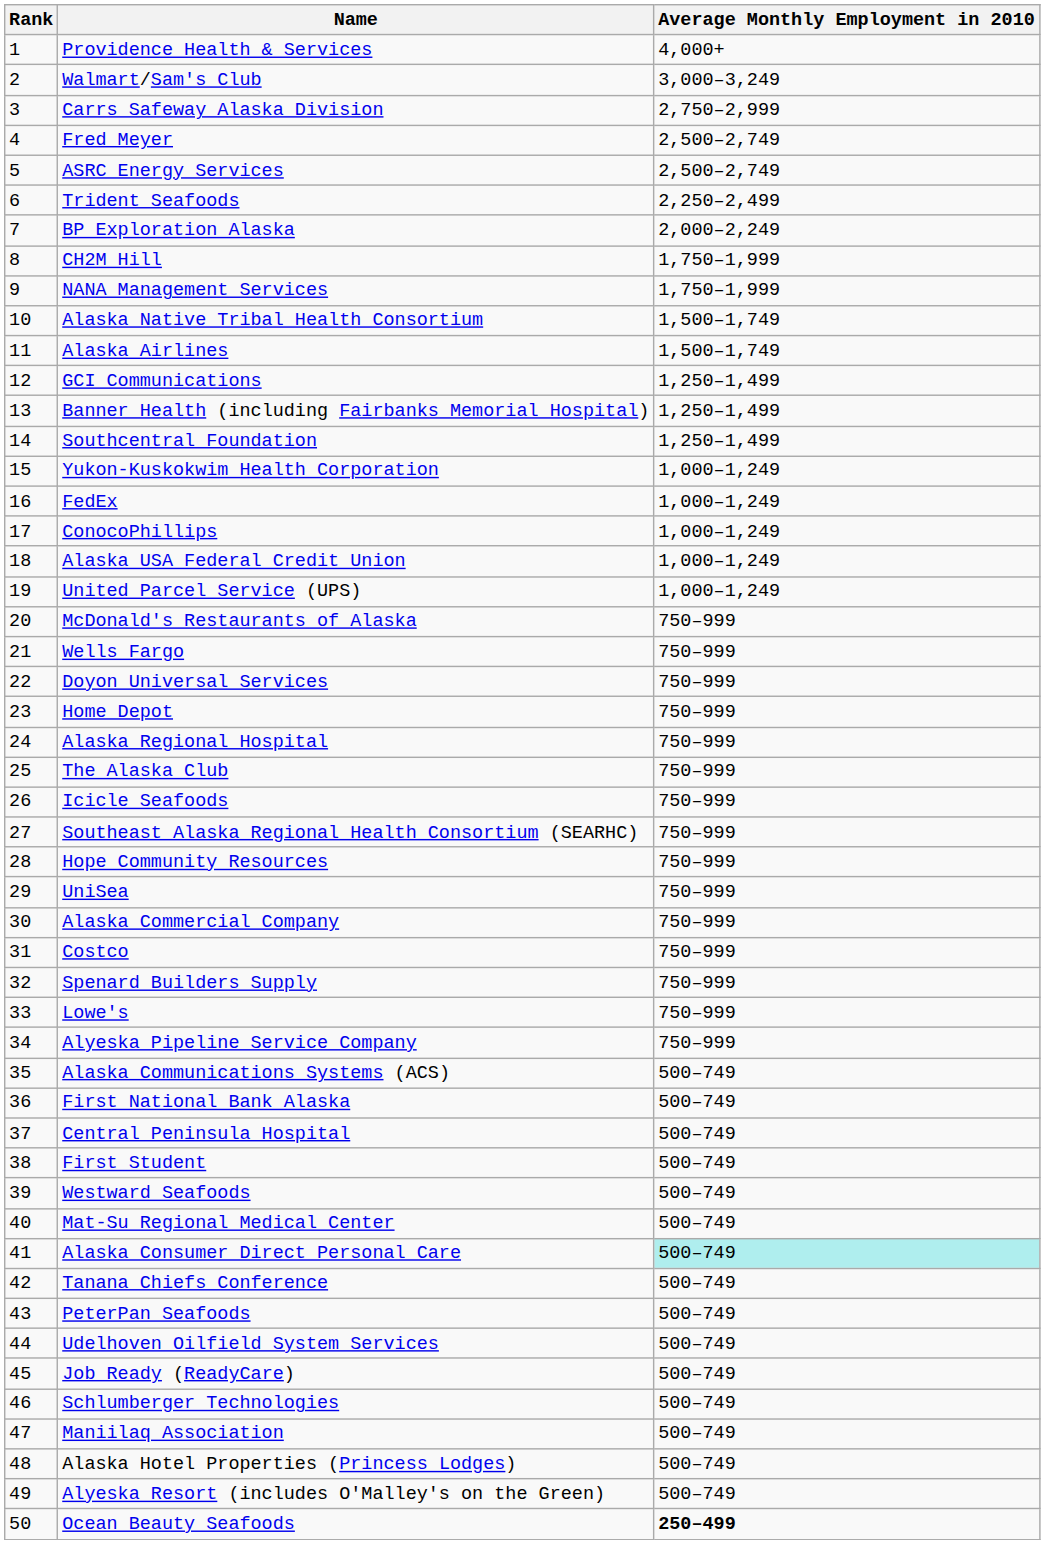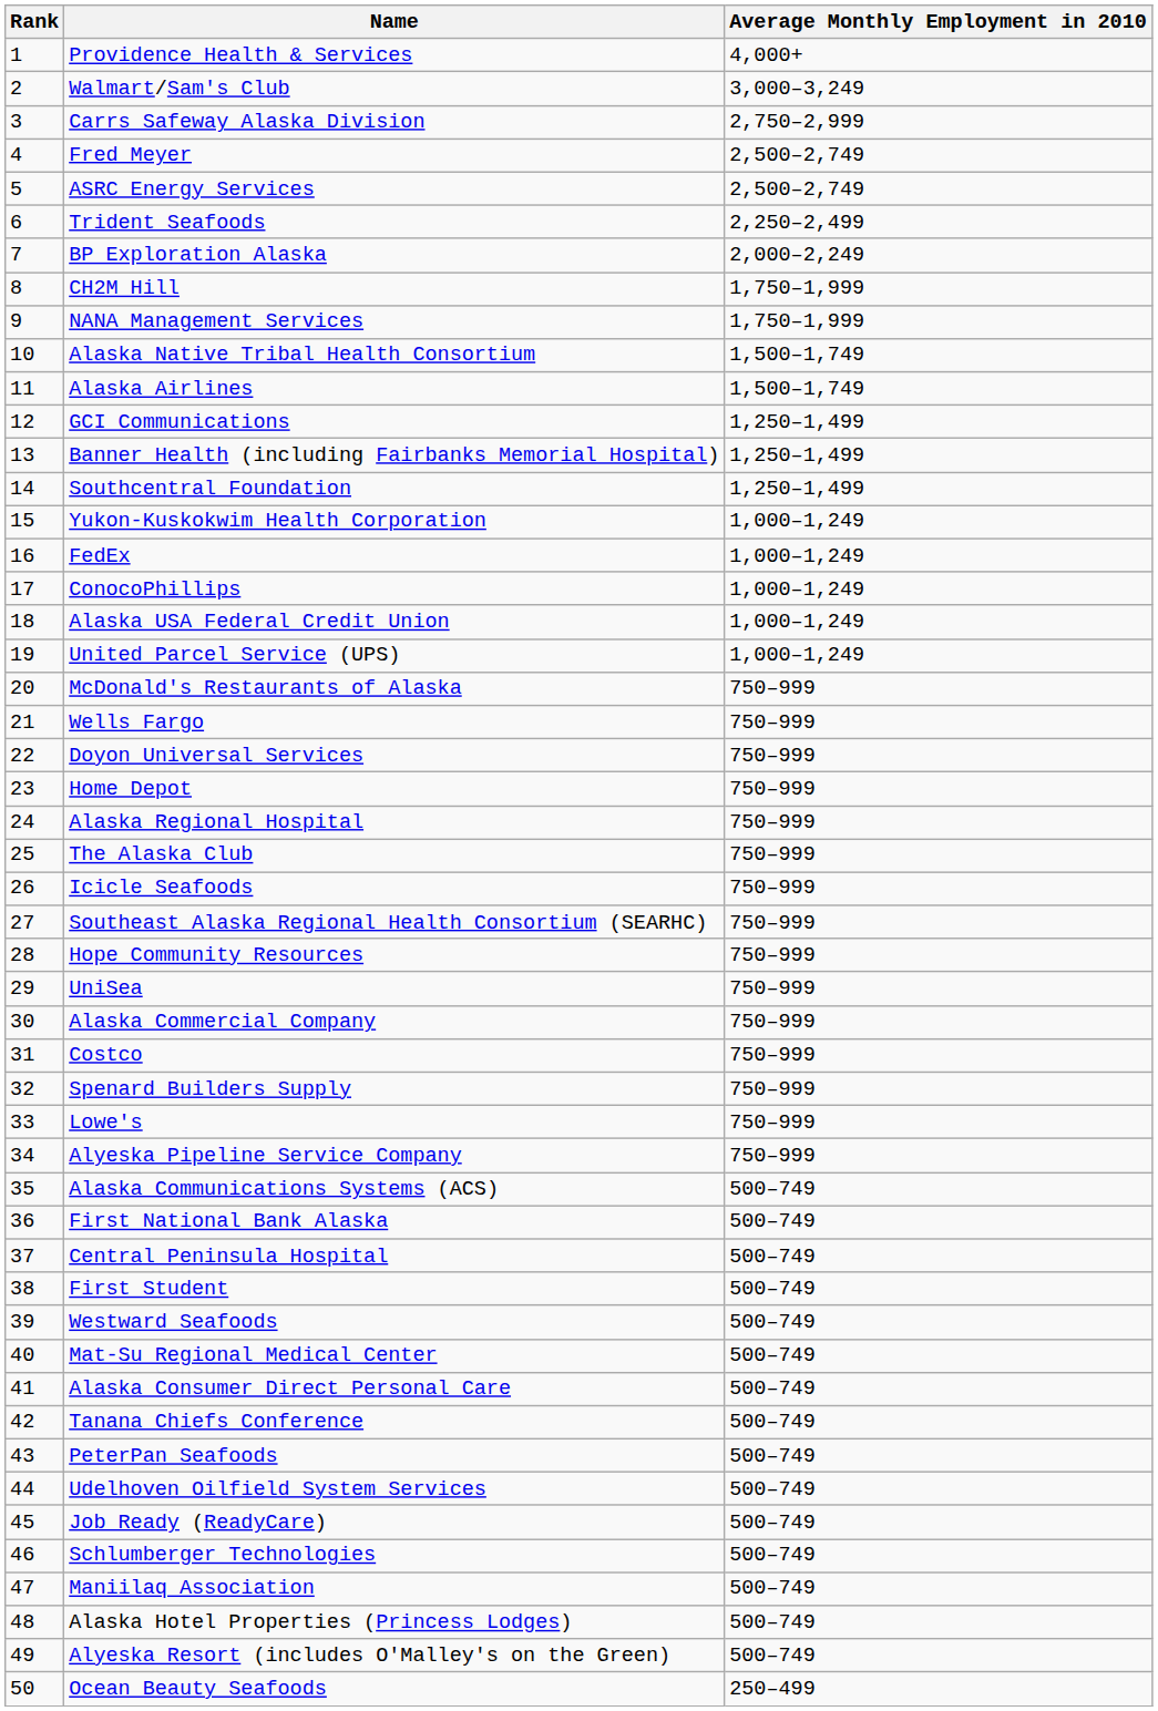Alaska Consumer Direct Personal Care | Average Monthly Employment in 2010: paleturquoise background -> no background
Ocean Beauty Seafoods | Average Monthly Employment in 2010: bold -> normal
